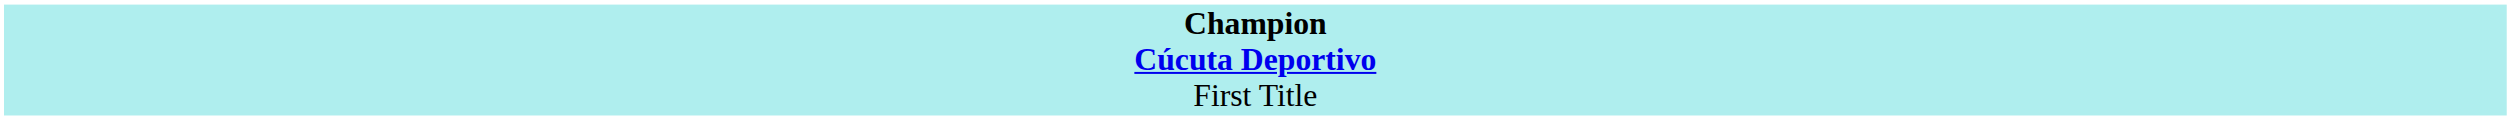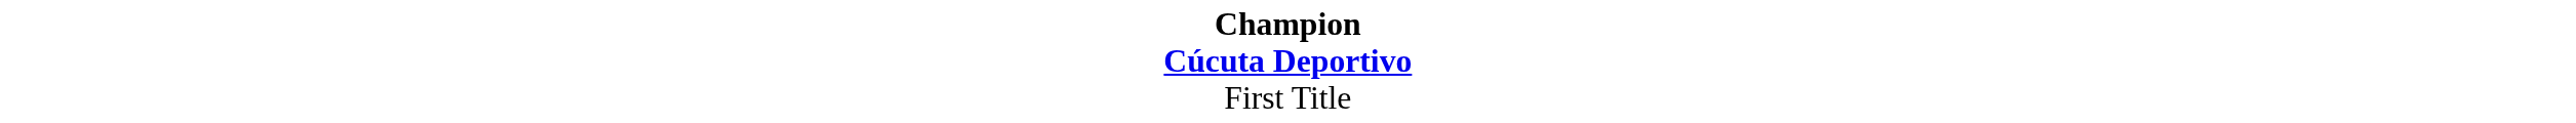row 1 | column 1: paleturquoise background -> no background
